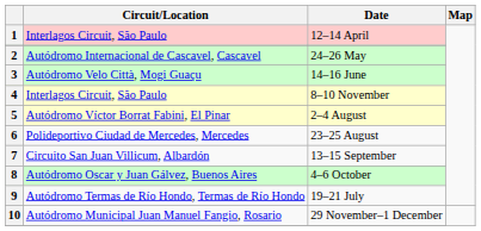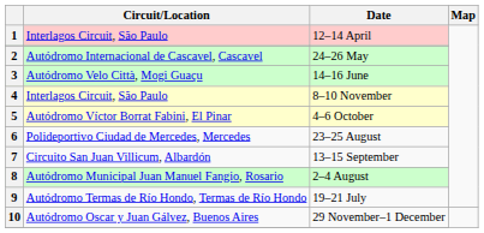5 | Date: 2–4 August -> 4–6 October
8 | Circuit/Location: Autódromo Oscar y Juan Gálvez, Buenos Aires -> Autódromo Municipal Juan Manuel Fangio, Rosario
8 | Date: 4–6 October -> 2–4 August
10 | Circuit/Location: Autódromo Municipal Juan Manuel Fangio, Rosario -> Autódromo Oscar y Juan Gálvez, Buenos Aires
